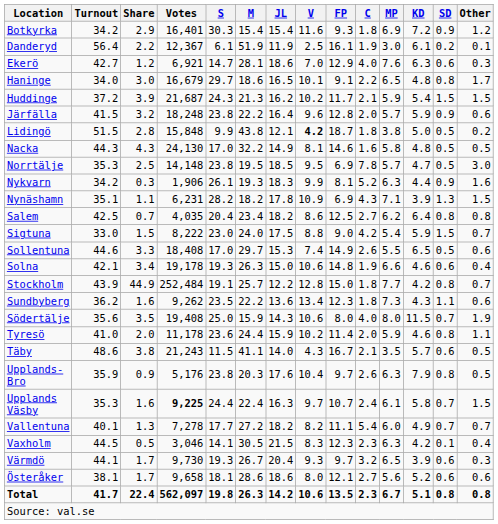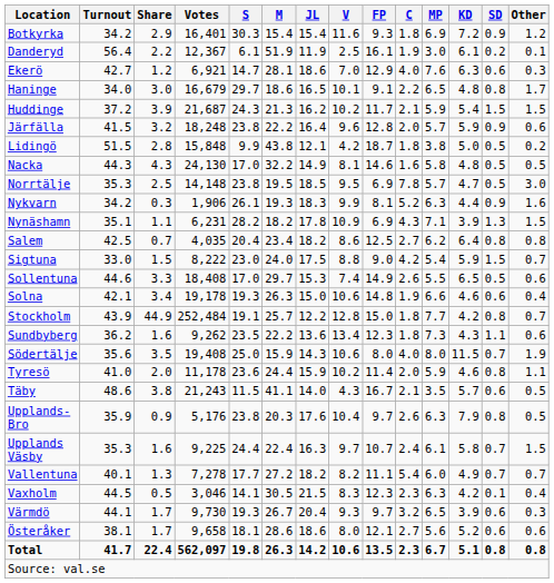Lidingö | V: bold -> normal
Upplands Väsby | Votes: bold -> normal
